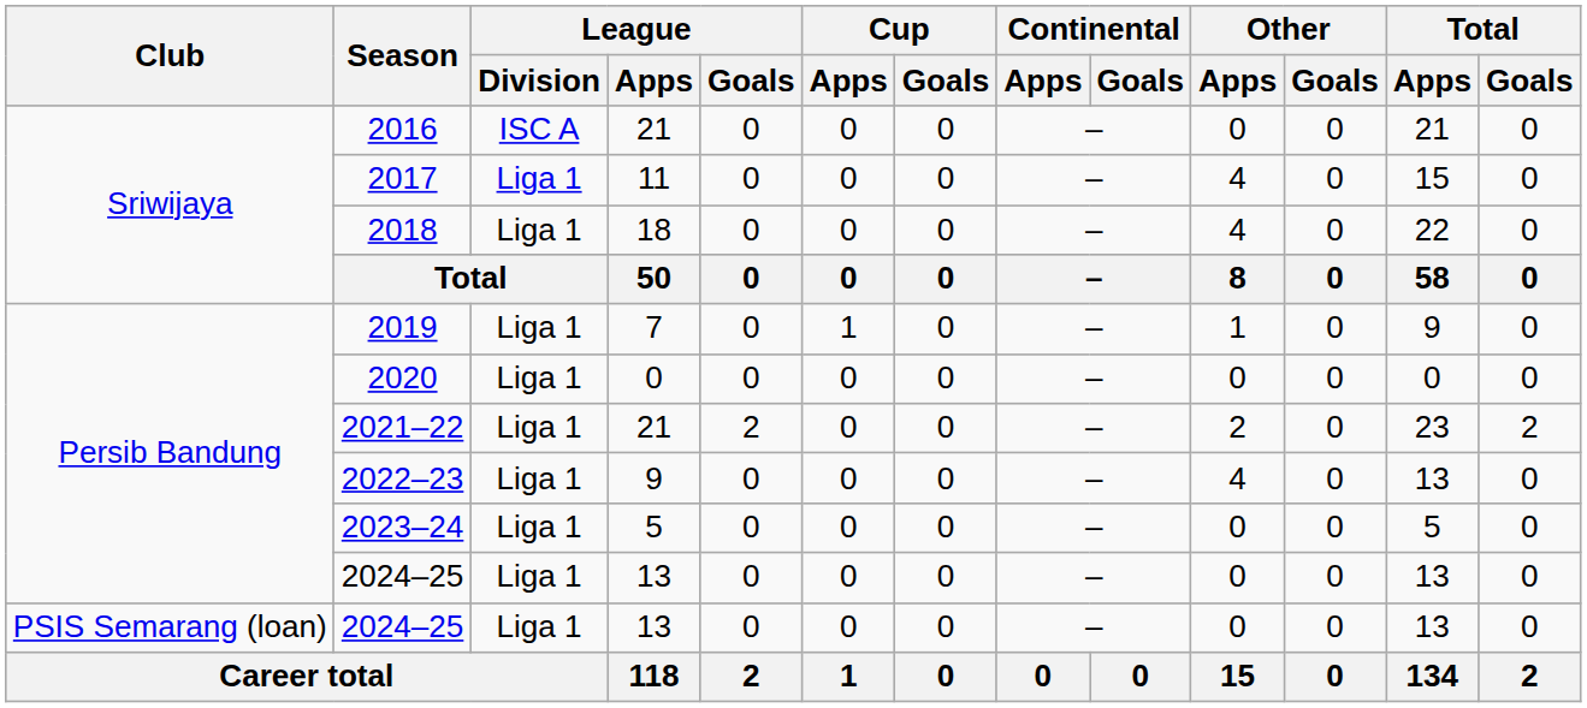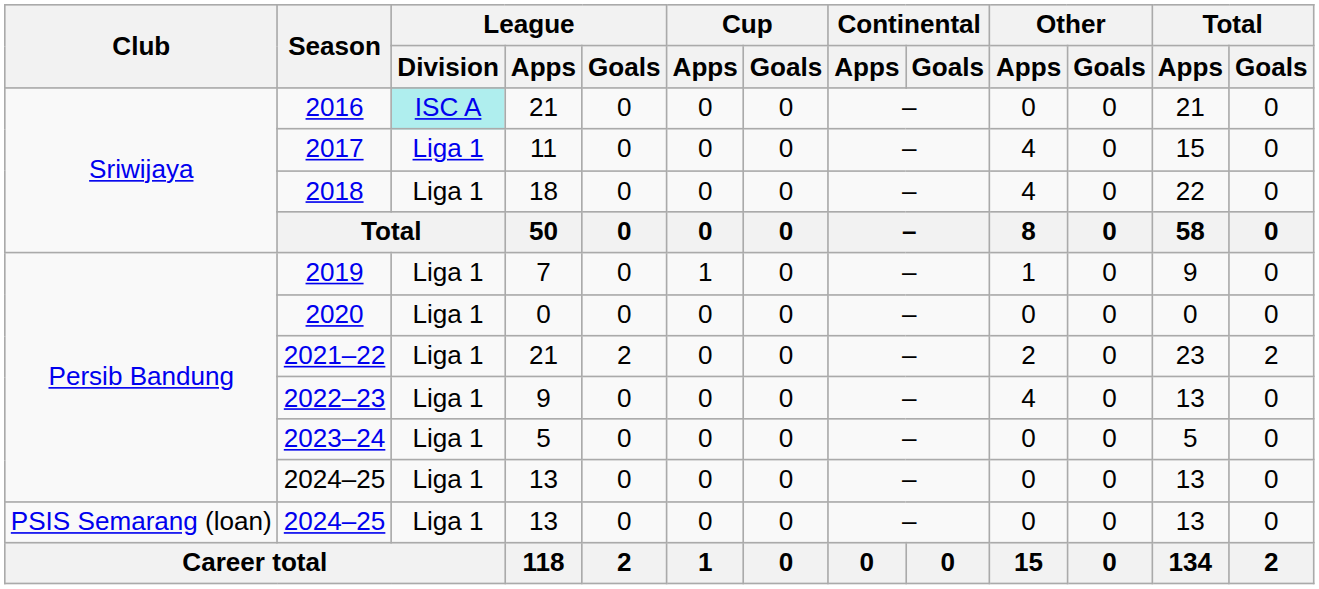2016 | League / Division: no background -> paleturquoise background
